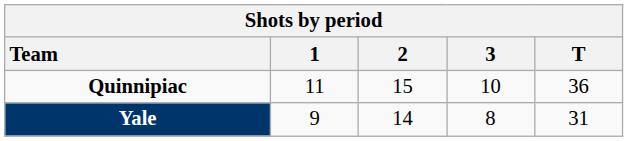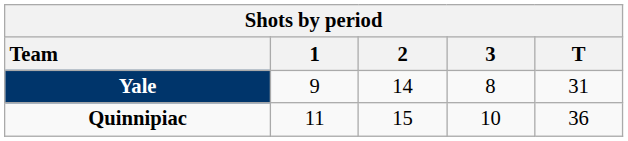rows swapped: Yale <-> Quinnipiac
